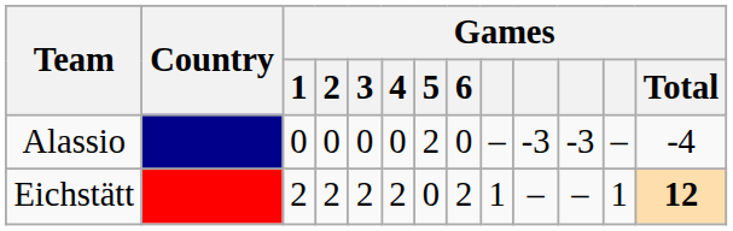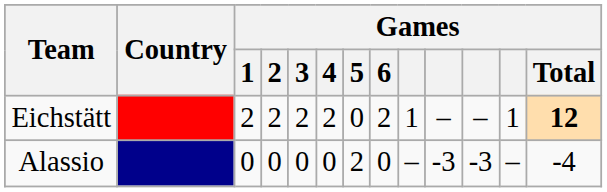rows swapped: Eichstätt <-> Alassio
